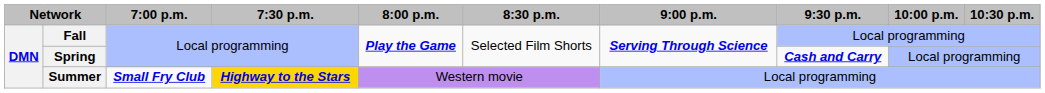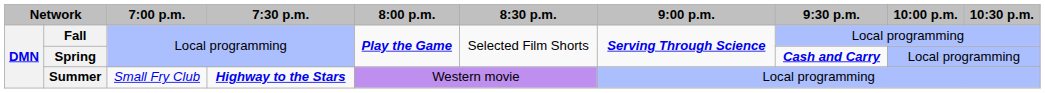Summer | 7:00 p.m.: bold -> normal
Summer | 7:30 p.m.: gold background -> no background
